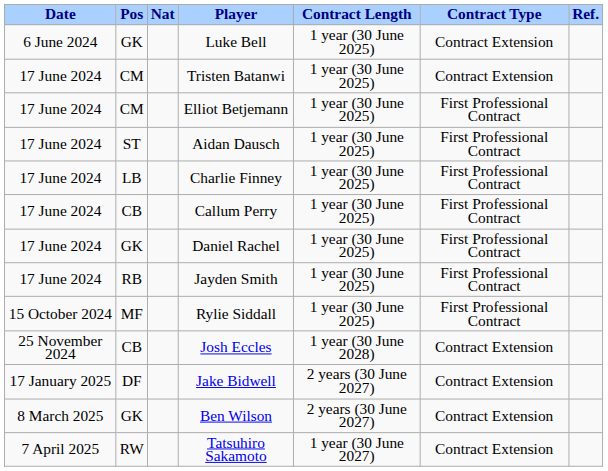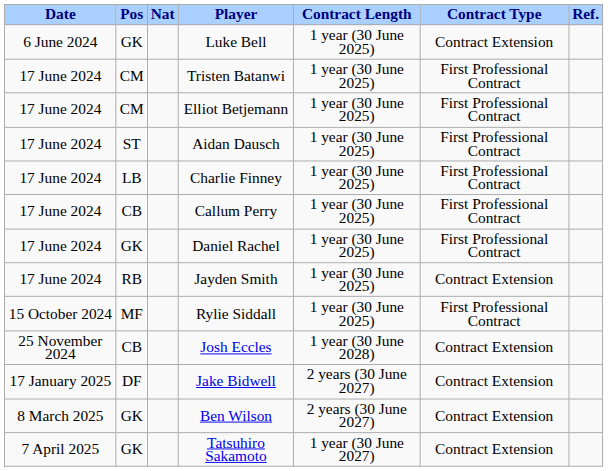Tristen Batanwi | Contract Type: Contract Extension -> First Professional Contract
Jayden Smith | Contract Type: First Professional Contract -> Contract Extension
Tatsuhiro Sakamoto | Pos: RW -> GK
